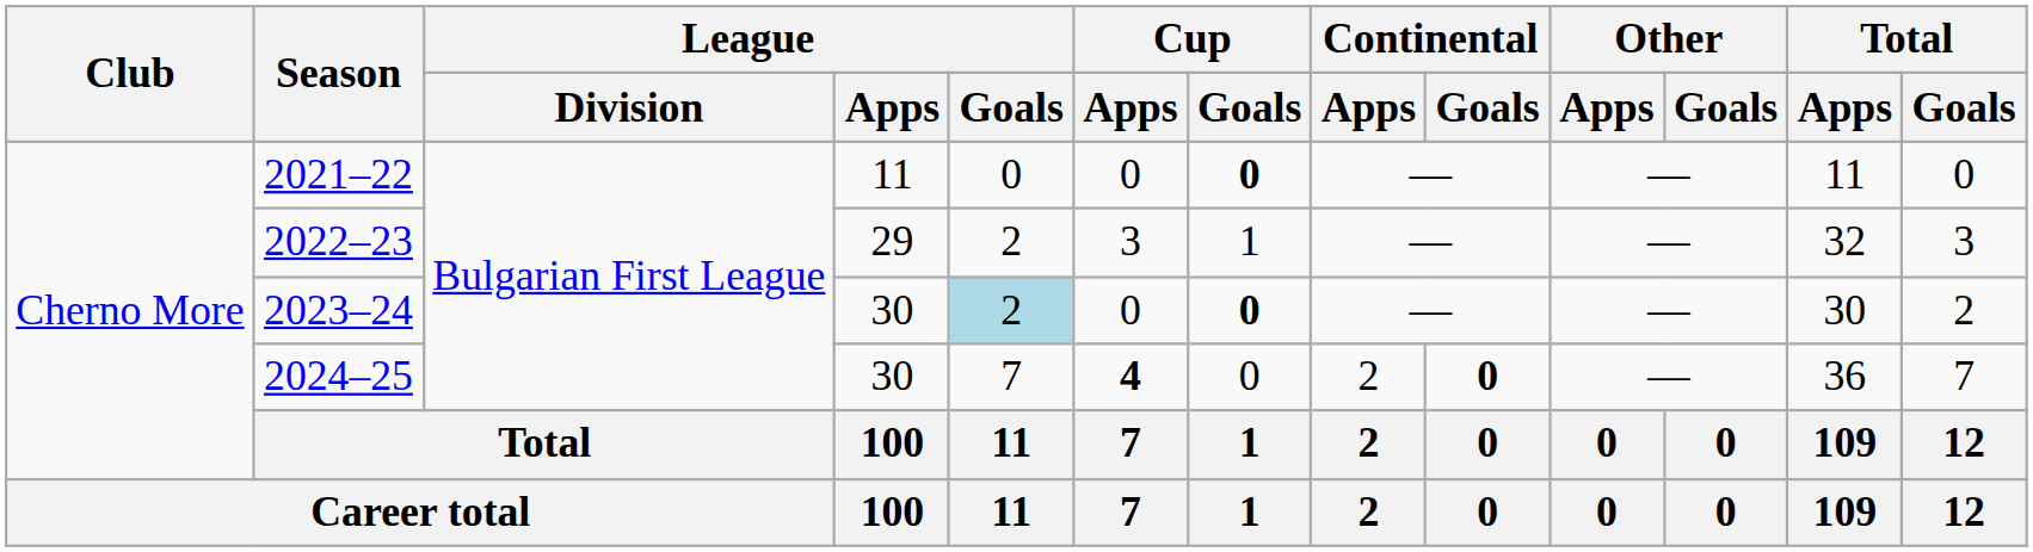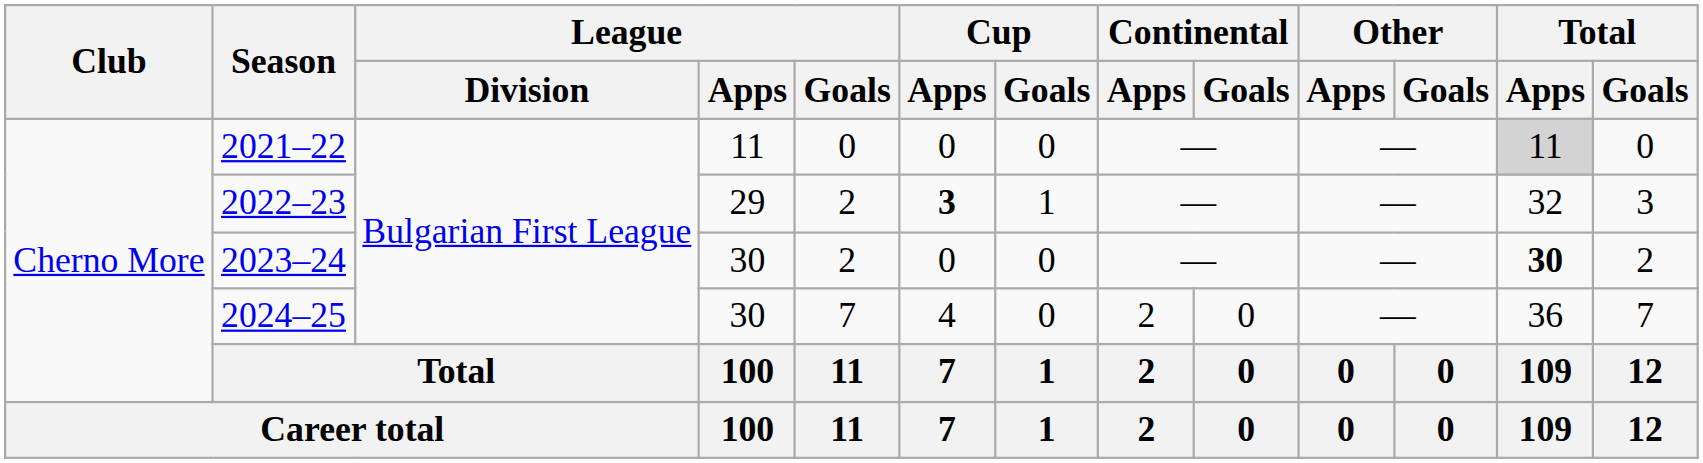2021–22 | Cup / Goals: bold -> normal
2021–22 | Total / Apps: no background -> lightgrey background
2022–23 | Cup / Apps: normal -> bold
2023–24 | League / Goals: lightblue background -> no background
2023–24 | Cup / Goals: bold -> normal
2023–24 | Total / Apps: normal -> bold
2024–25 | Cup / Apps: bold -> normal
2024–25 | Continental / Goals: bold -> normal
